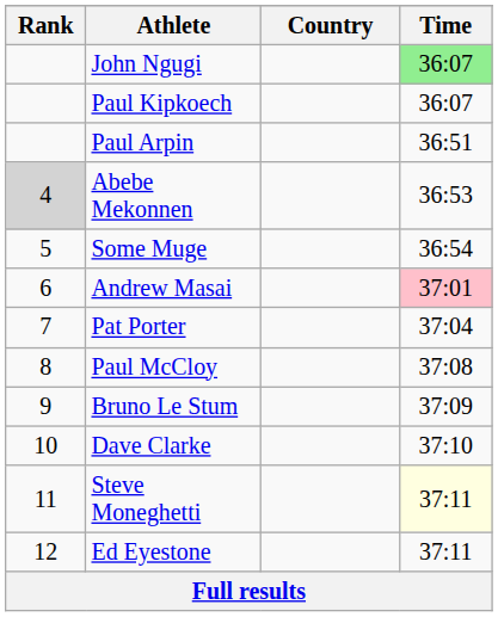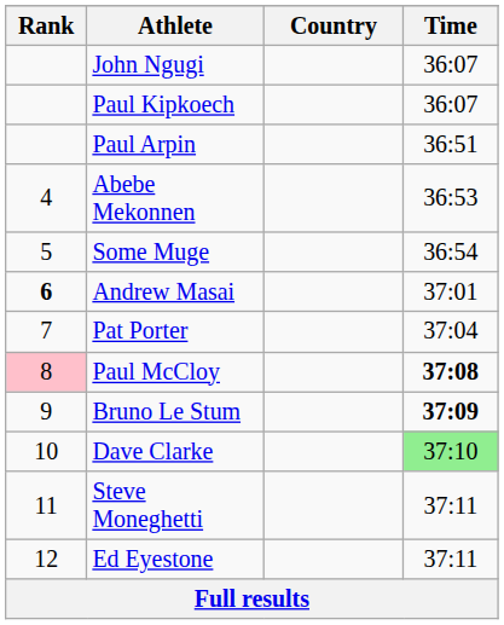John Ngugi | Time: lightgreen background -> no background
Abebe Mekonnen | Rank: lightgrey background -> no background
Andrew Masai | Rank: normal -> bold
Andrew Masai | Time: pink background -> no background
Paul McCloy | Rank: no background -> pink background
Paul McCloy | Time: normal -> bold
Bruno Le Stum | Time: normal -> bold
Dave Clarke | Time: no background -> lightgreen background
Steve Moneghetti | Time: lightyellow background -> no background
